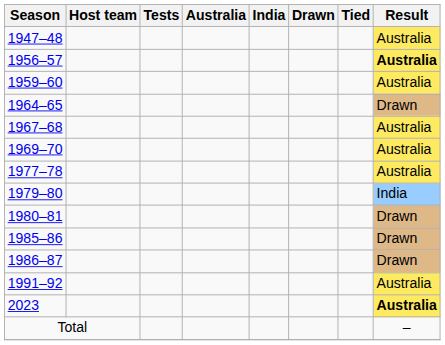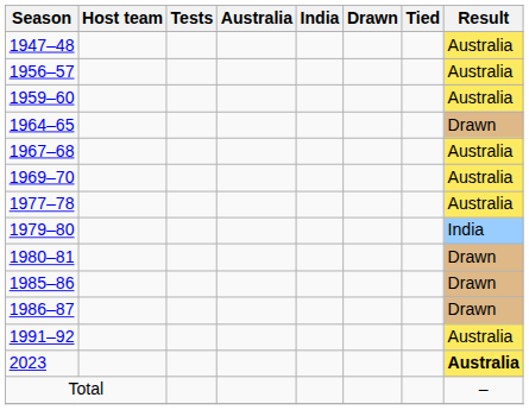1956–57 | Result: bold -> normal
